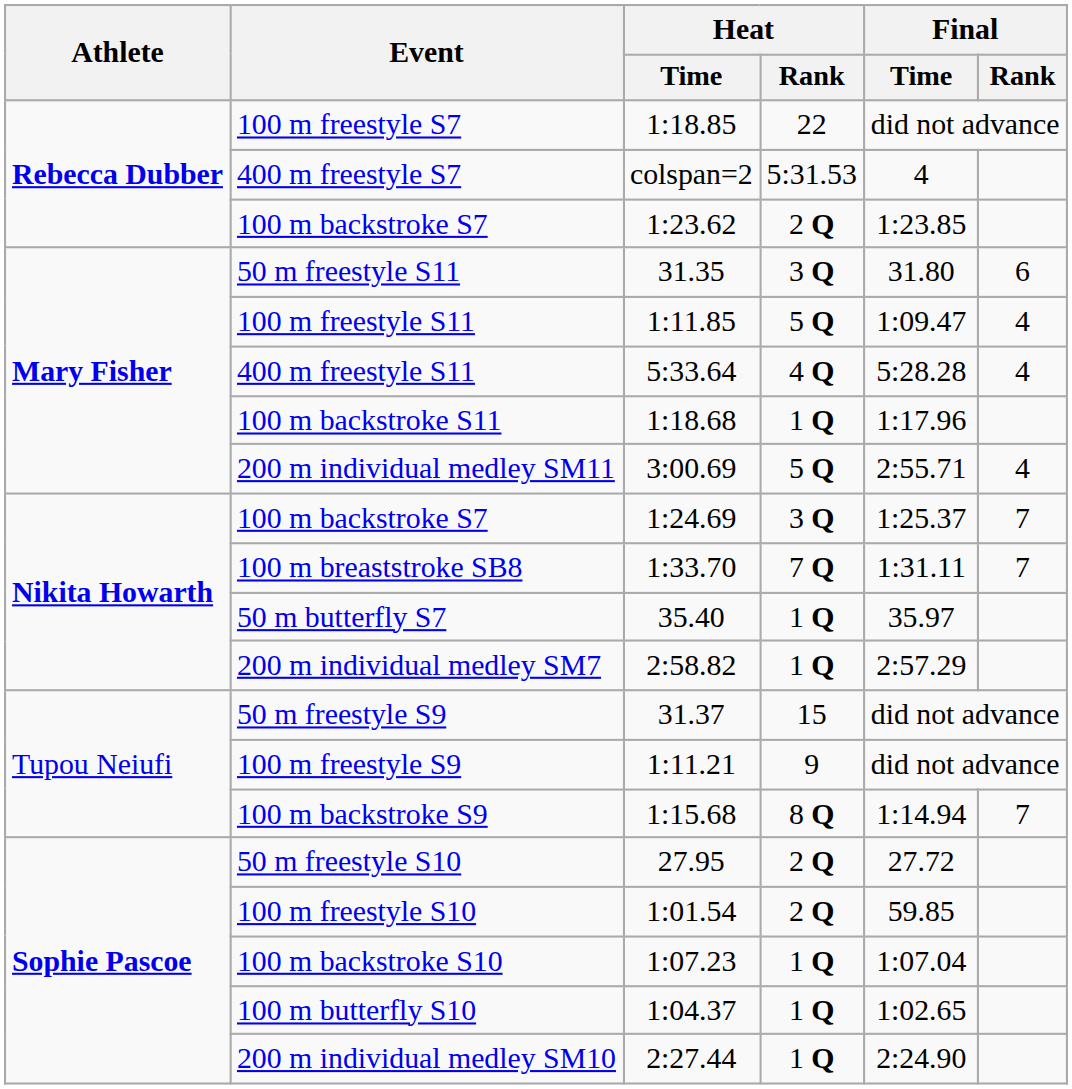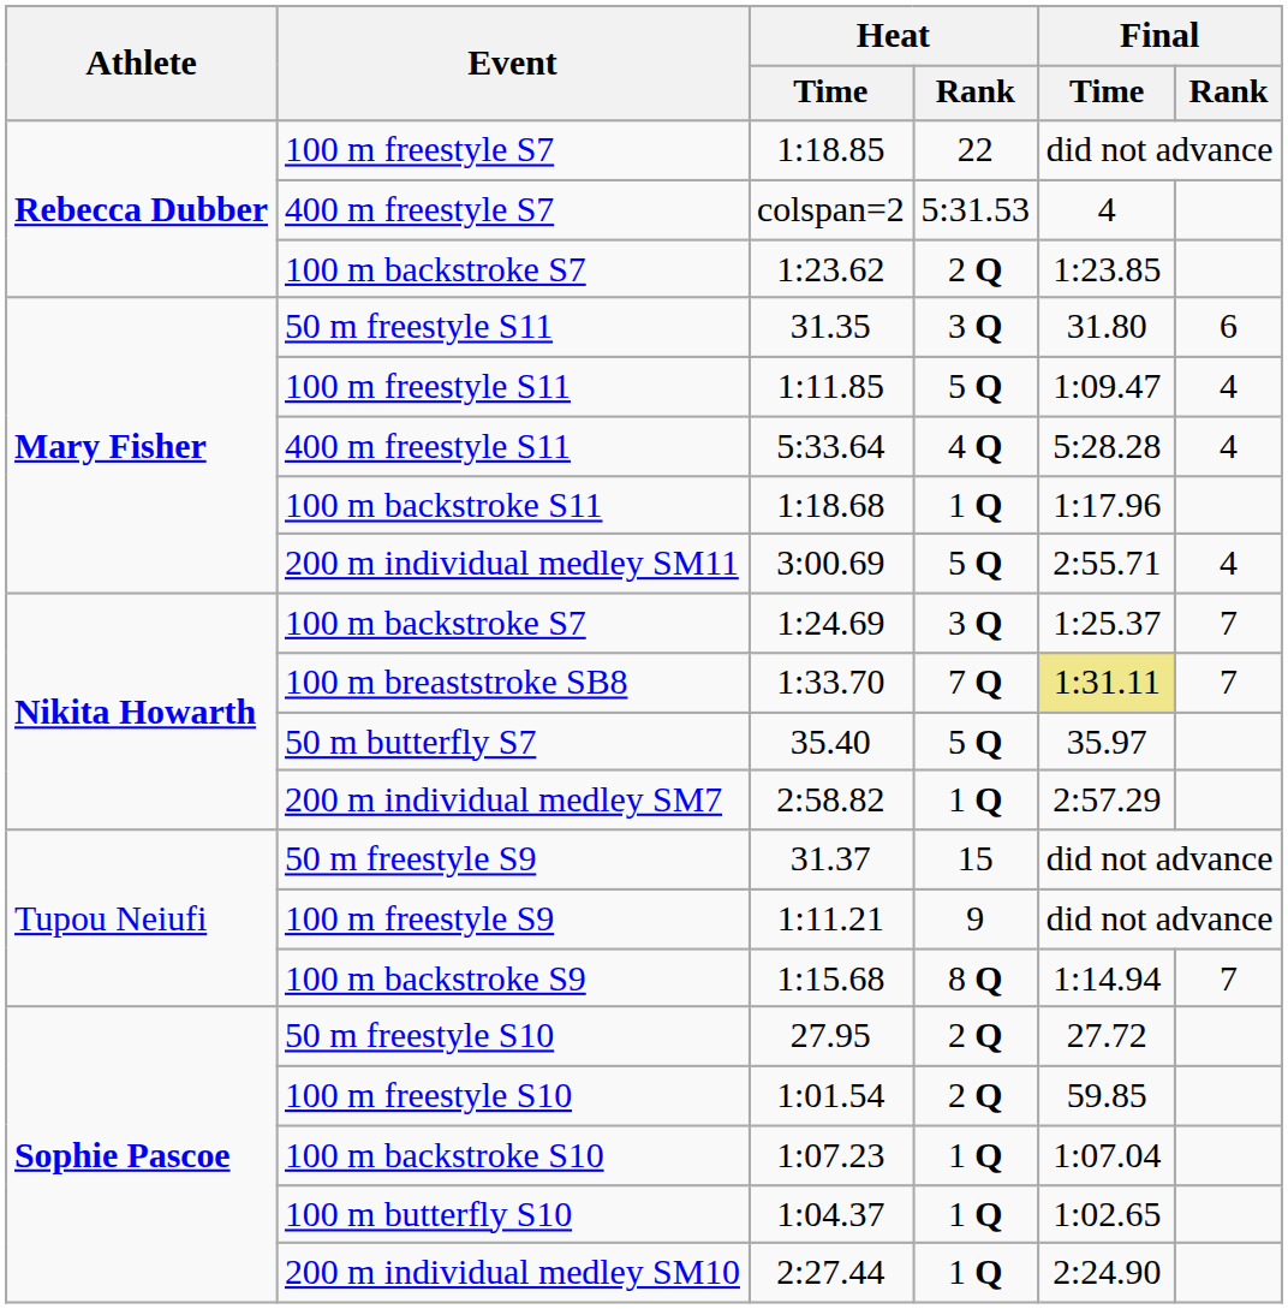100 m breaststroke SB8 | Final / Time: no background -> khaki background
50 m butterfly S7 | Heat / Rank: 1 Q -> 5 Q
